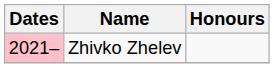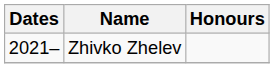Zhivko Zhelev | Dates: pink background -> no background
